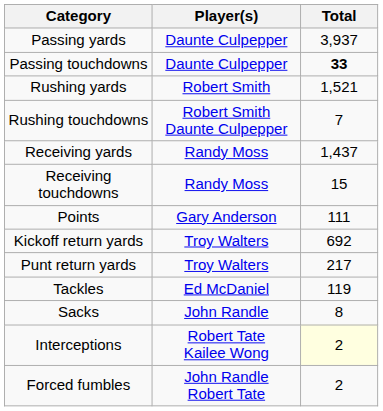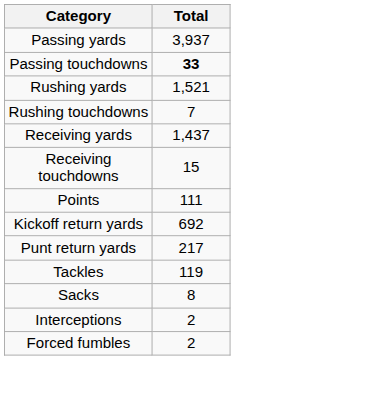- column: Player(s) | Daunte Culpepper | Daunte Culpepper | Robert Smith | Robert Smith Daunte Culpepper | Randy Moss | Randy Moss | Gary Anderson | Troy Walters | Troy Walters | Ed McDaniel | John Randle | Robert Tate Kailee Wong | John Randle Robert Tate
Interceptions | Total: lightyellow background -> no background
